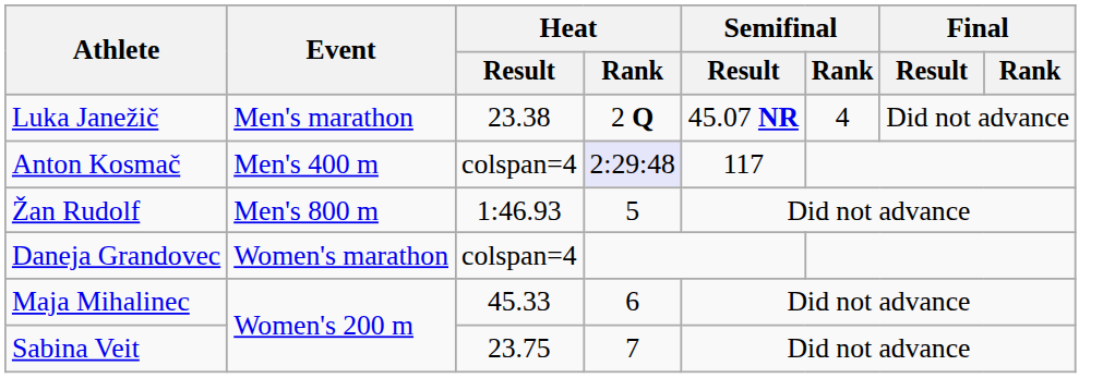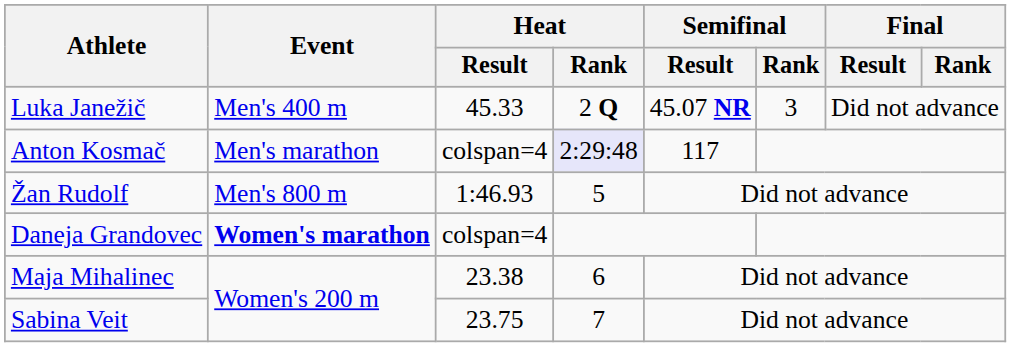Luka Janežič | Event: Men's marathon -> Men's 400 m
Luka Janežič | Heat / Result: 23.38 -> 45.33
Luka Janežič | Semifinal / Rank: 4 -> 3
Anton Kosmač | Event: Men's 400 m -> Men's marathon
Daneja Grandovec | Event: normal -> bold
Maja Mihalinec | Heat / Result: 45.33 -> 23.38
